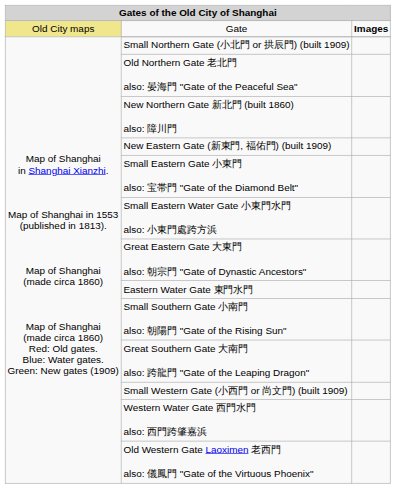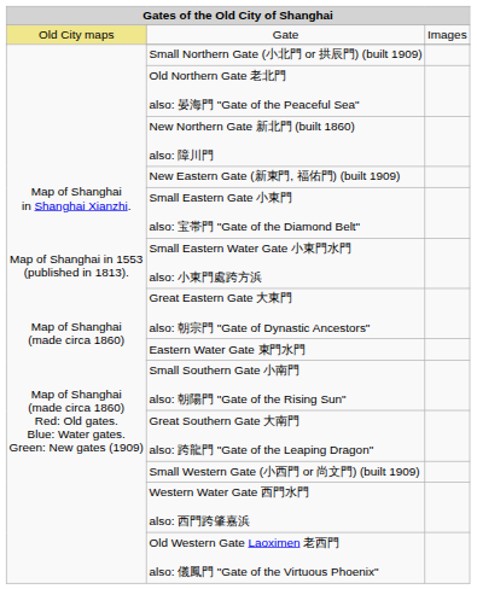Gate | column 3: bold -> normal
